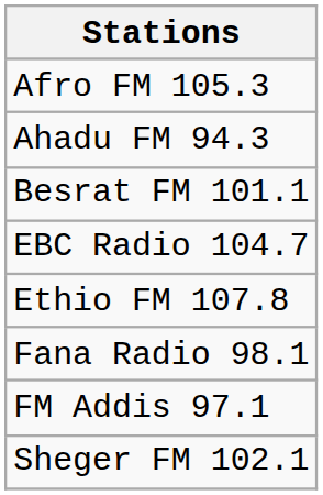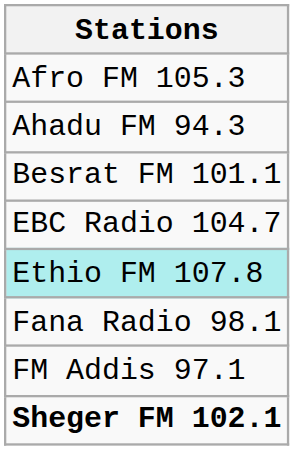row 6 | column 1: no background -> paleturquoise background
row 9 | column 1: normal -> bold
